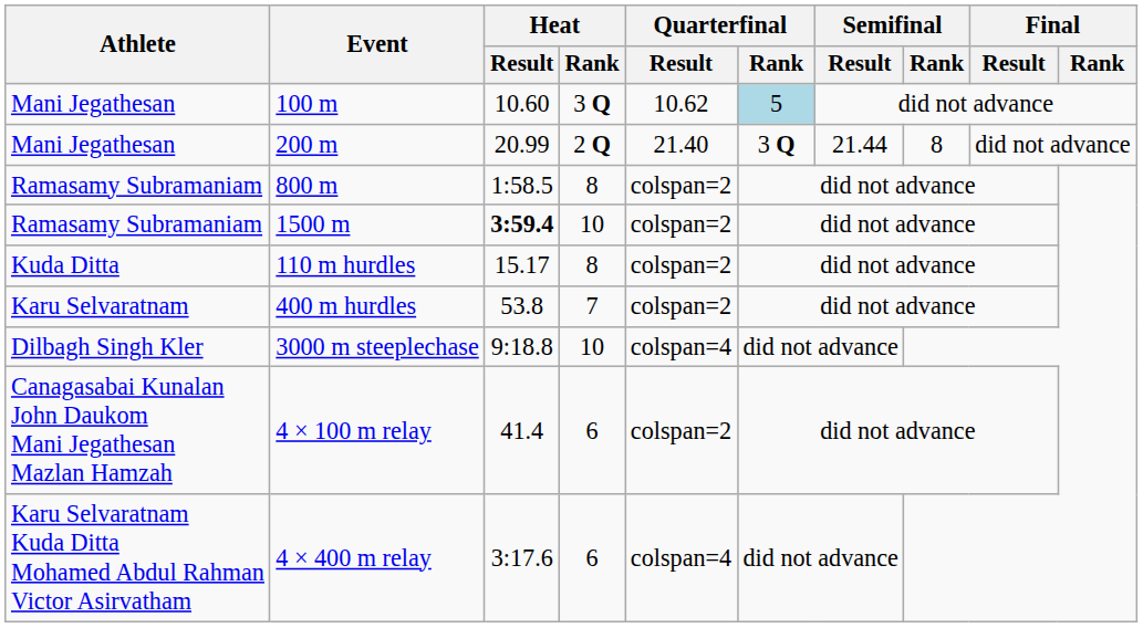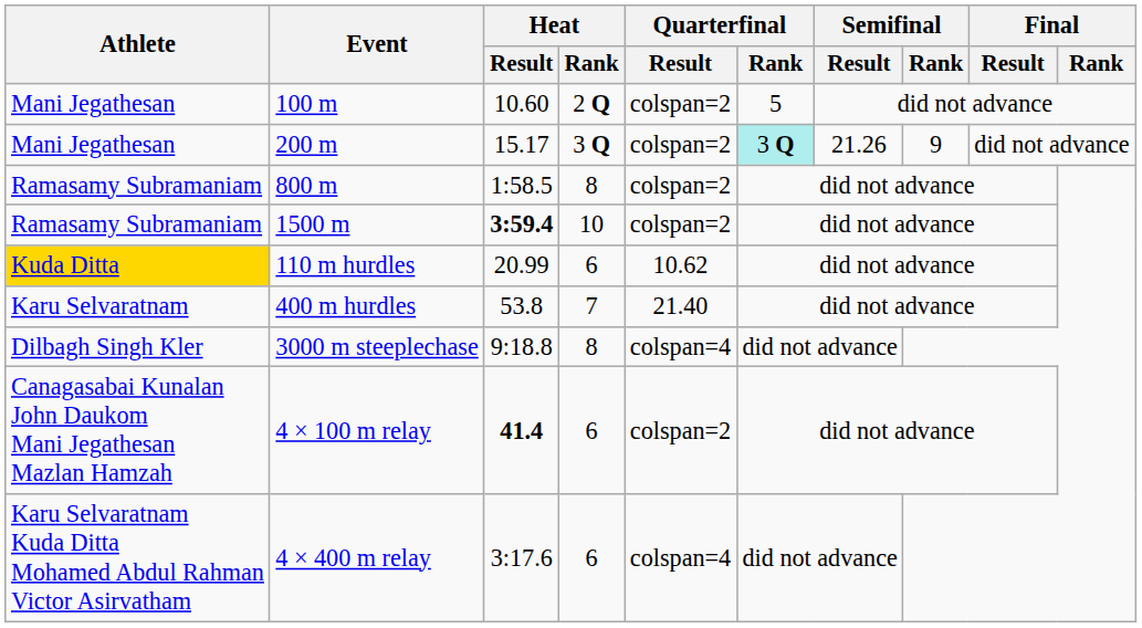100 m | Heat / Rank: 3 Q -> 2 Q
100 m | Quarterfinal / Result: 10.62 -> colspan=2
100 m | Quarterfinal / Rank: lightblue background -> no background
200 m | Heat / Result: 20.99 -> 15.17
200 m | Heat / Rank: 2 Q -> 3 Q
200 m | Quarterfinal / Result: 21.40 -> colspan=2
200 m | Quarterfinal / Rank: no background -> paleturquoise background
200 m | Semifinal / Result: 21.44 -> 21.26
200 m | Semifinal / Rank: 8 -> 9
110 m hurdles | Athlete: no background -> gold background
110 m hurdles | Heat / Result: 15.17 -> 20.99
110 m hurdles | Heat / Rank: 8 -> 6
110 m hurdles | Quarterfinal / Result: colspan=2 -> 10.62
400 m hurdles | Quarterfinal / Result: colspan=2 -> 21.40
3000 m steeplechase | Heat / Rank: 10 -> 8
4 × 100 m relay | Heat / Result: normal -> bold
